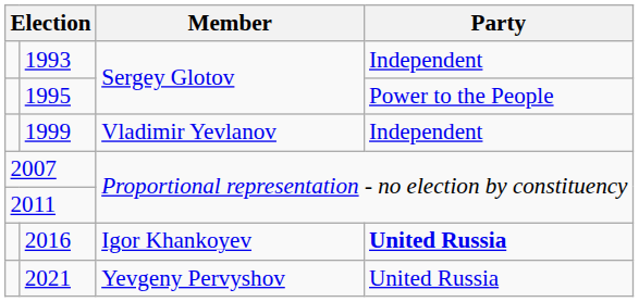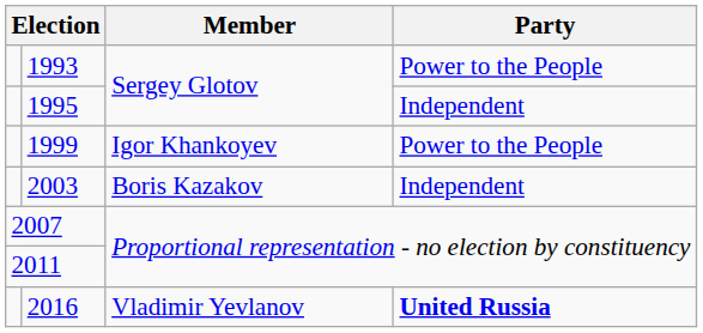1993 | Party: Independent -> Power to the People
1995 | Party: Power to the People -> Independent
1999 | Member: Vladimir Yevlanov -> Igor Khankoyev
1999 | Party: Independent -> Power to the People
+ row: 2003 | Boris Kazakov | Independent
2016 | Member: Igor Khankoyev -> Vladimir Yevlanov
- row: 2021 | Yevgeny Pervyshov | United Russia
